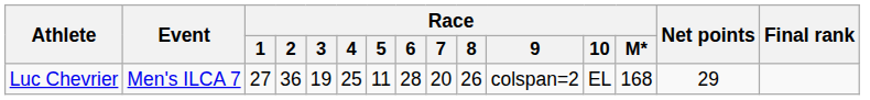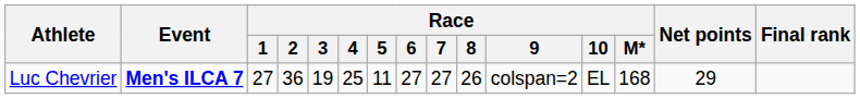Luc Chevrier | Event: normal -> bold
Luc Chevrier | Race / 6: 28 -> 27
Luc Chevrier | Race / 7: 20 -> 27
